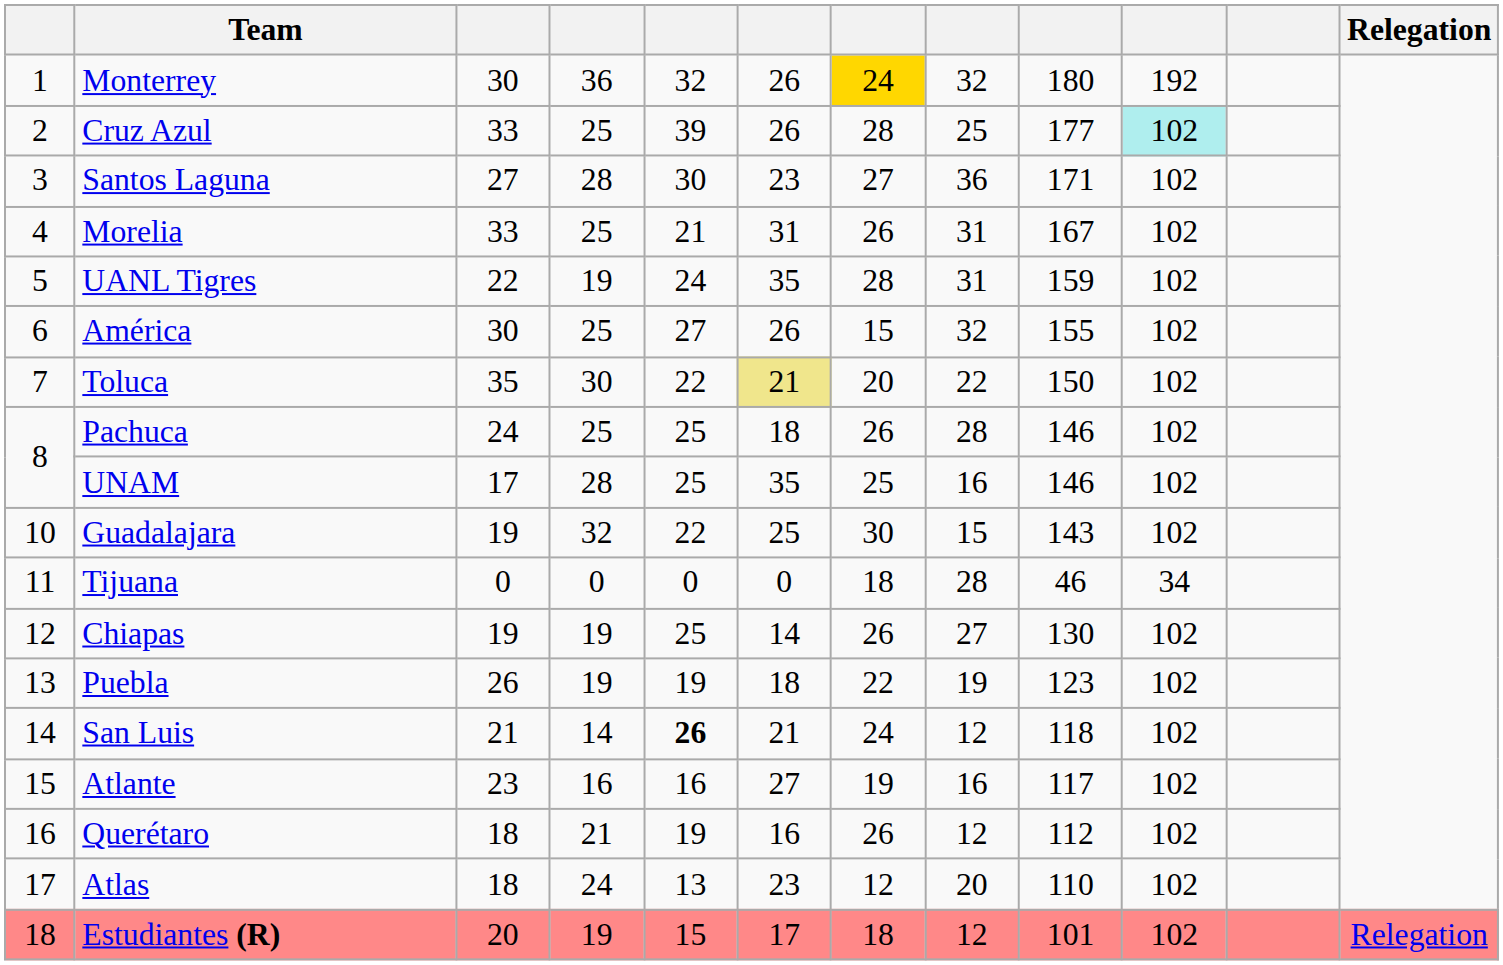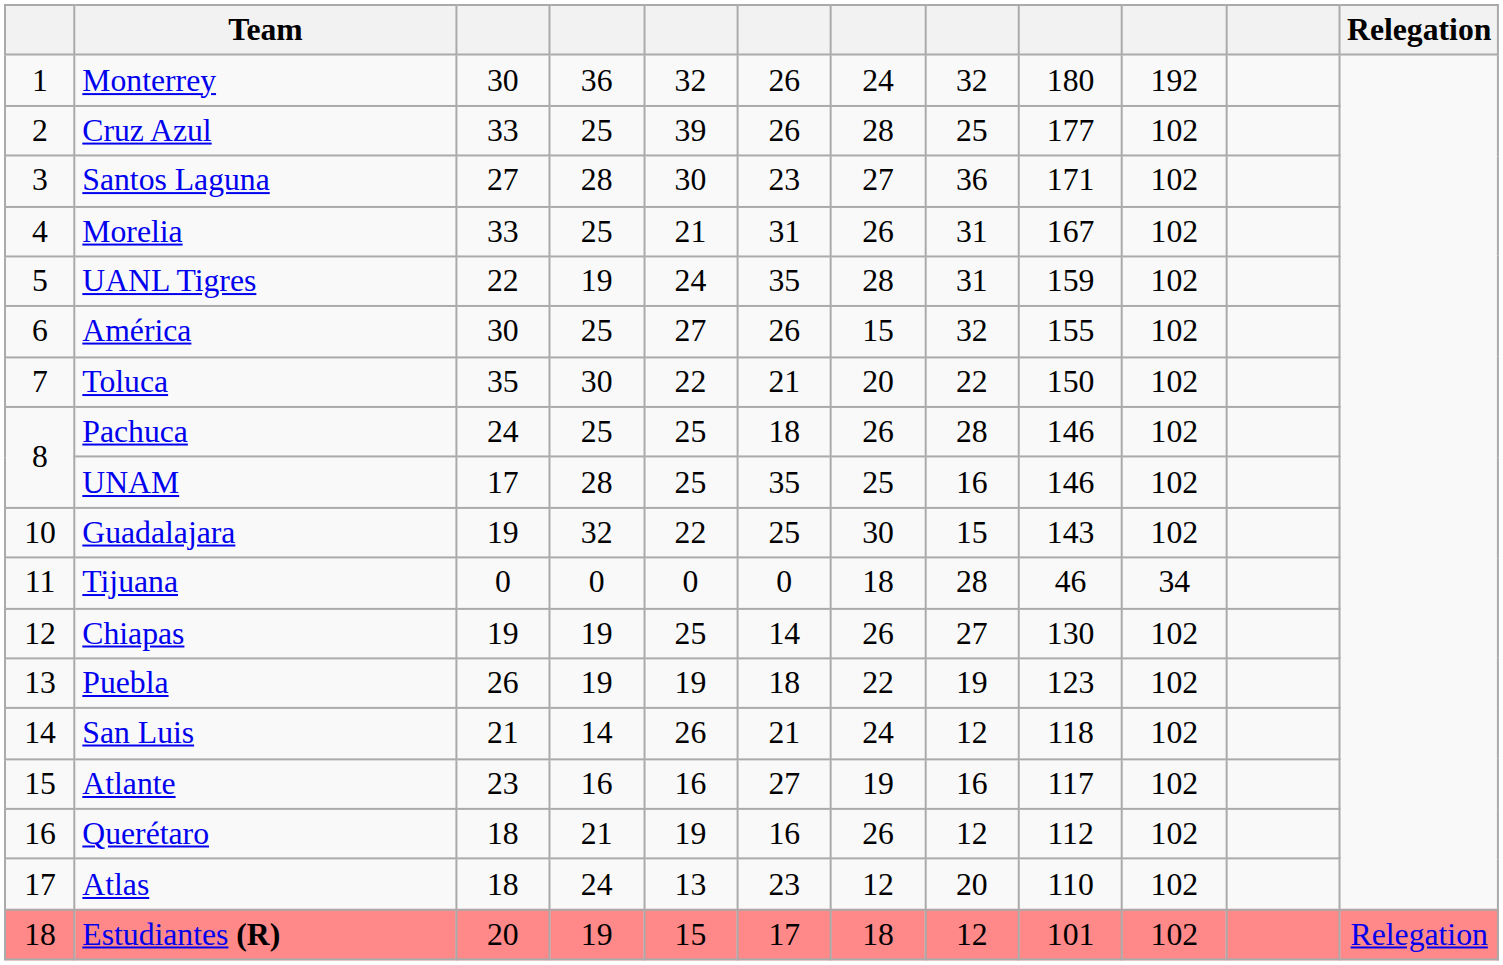Monterrey | column 7: gold background -> no background
Cruz Azul | column 10: paleturquoise background -> no background
Toluca | column 6: khaki background -> no background
San Luis | column 5: bold -> normal
